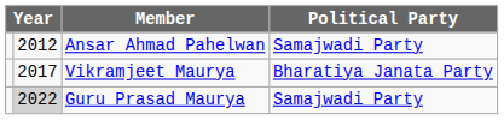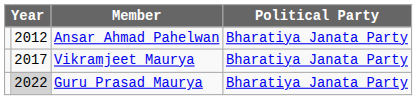Ansar Ahmad Pahelwan | Political Party: Samajwadi Party -> Bharatiya Janata Party
Guru Prasad Maurya | Political Party: Samajwadi Party -> Bharatiya Janata Party
